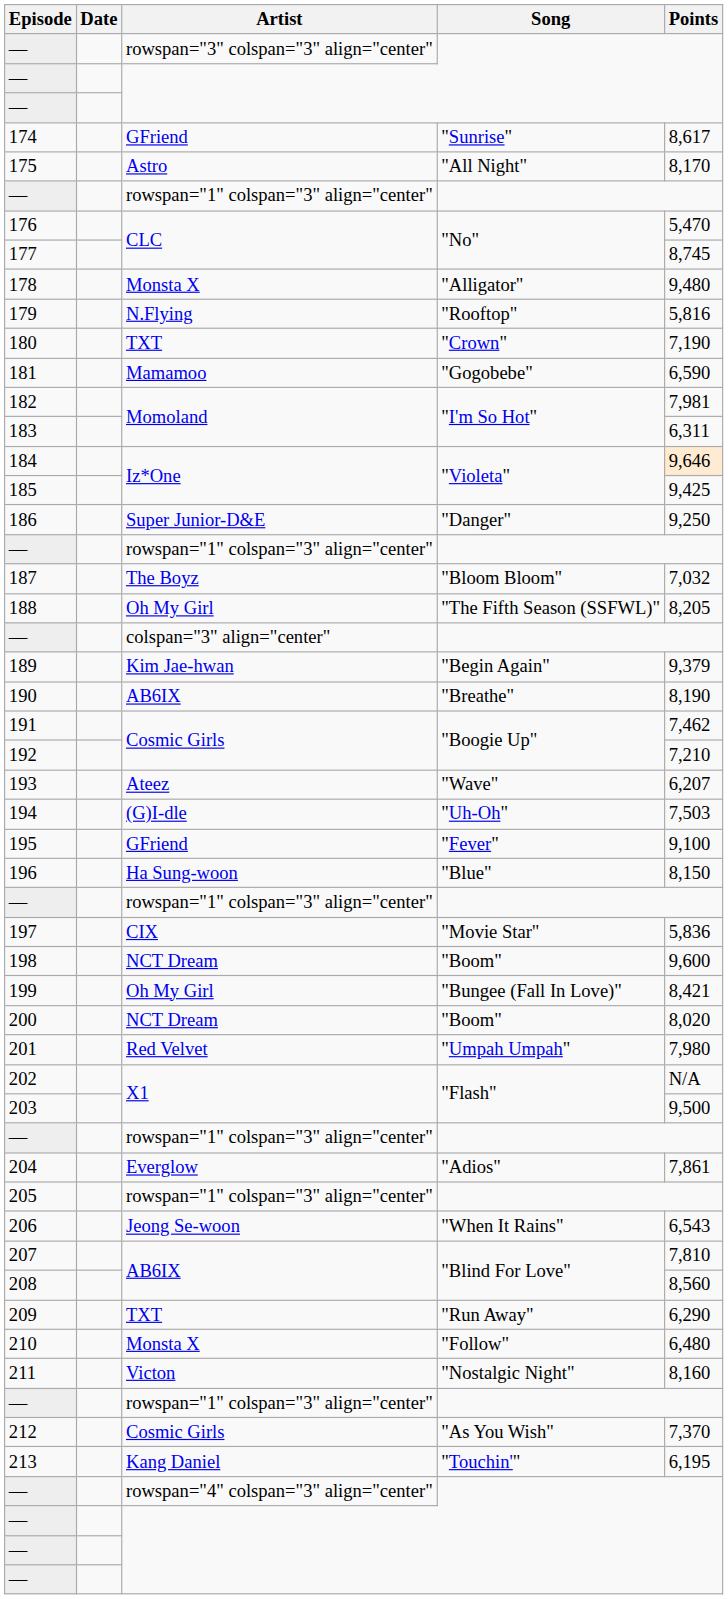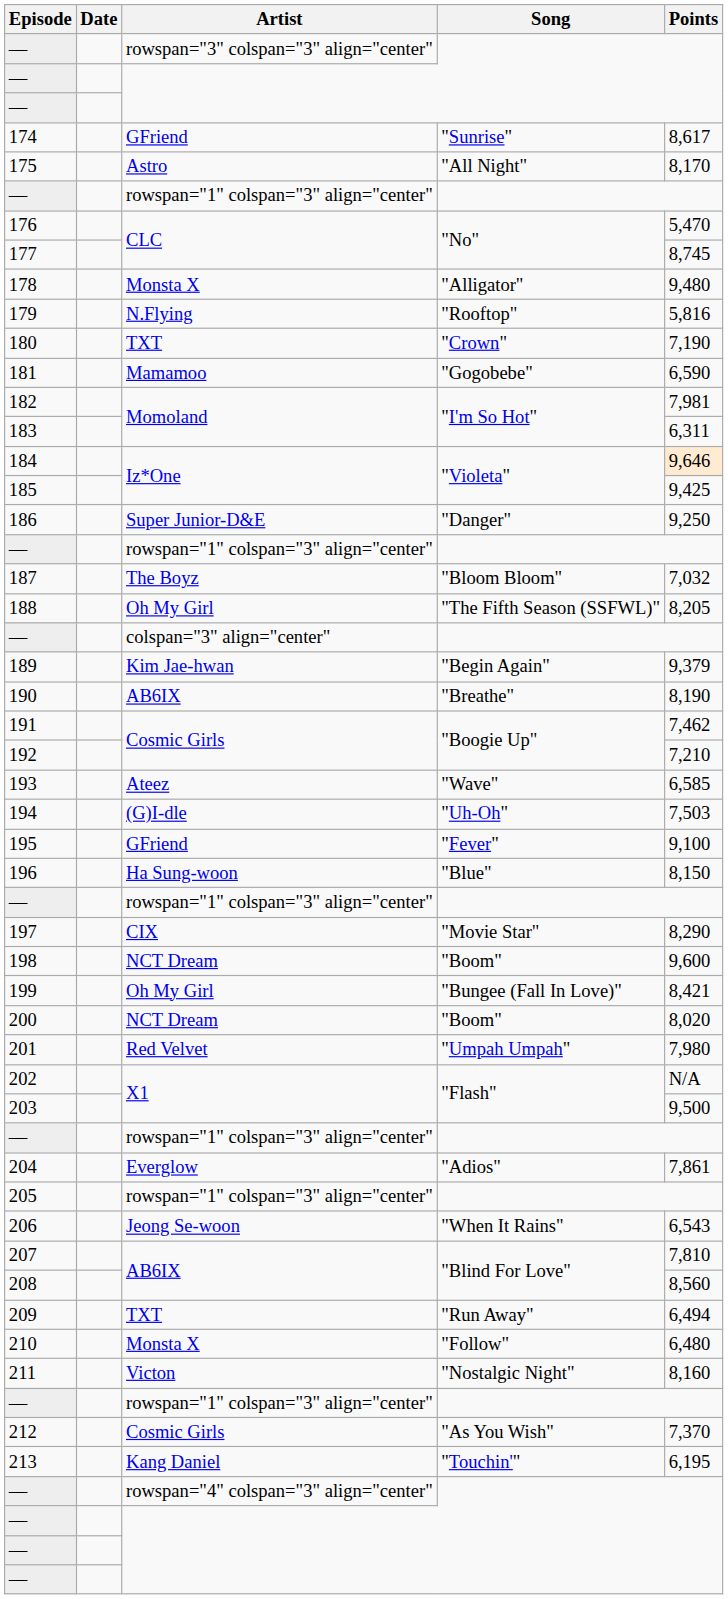193 | Points: 6,207 -> 6,585
197 | Points: 5,836 -> 8,290
209 | Points: 6,290 -> 6,494
